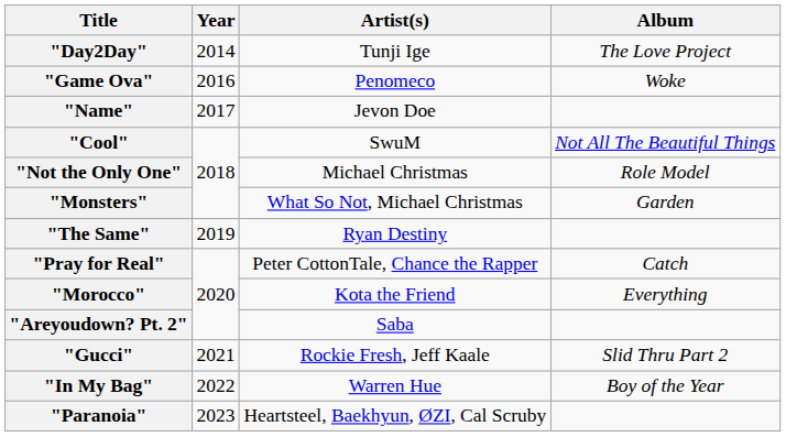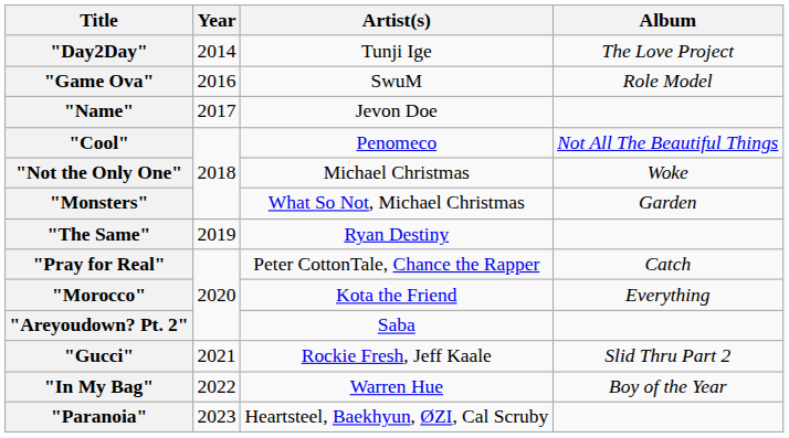"Game Ova" | Artist(s): Penomeco -> SwuM
"Game Ova" | Album: Woke -> Role Model
"Cool" | Artist(s): SwuM -> Penomeco
"Not the Only One" | Album: Role Model -> Woke
